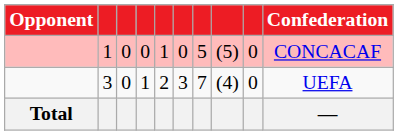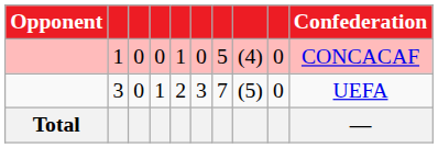row 2 | column 8: (5) -> (4)
row 3 | column 8: (4) -> (5)
